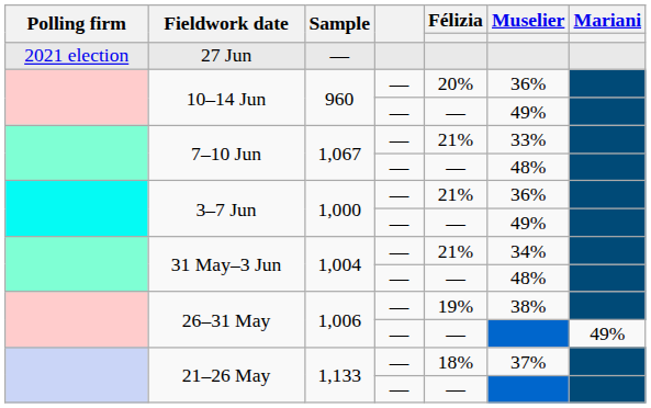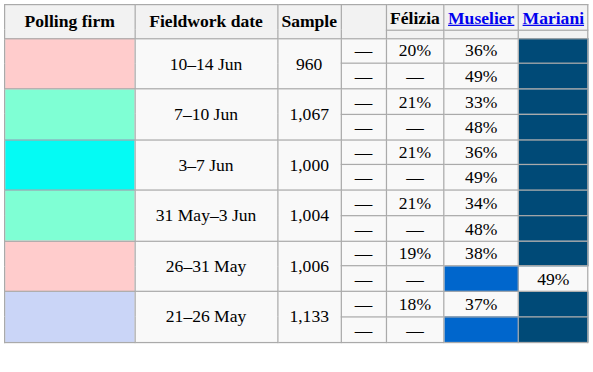- row: 2021 election | 27 Jun | —
